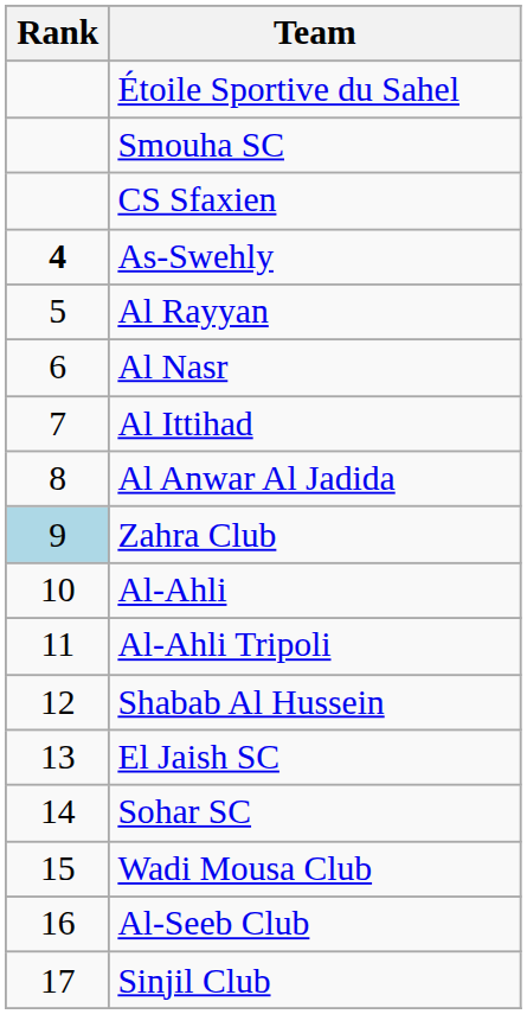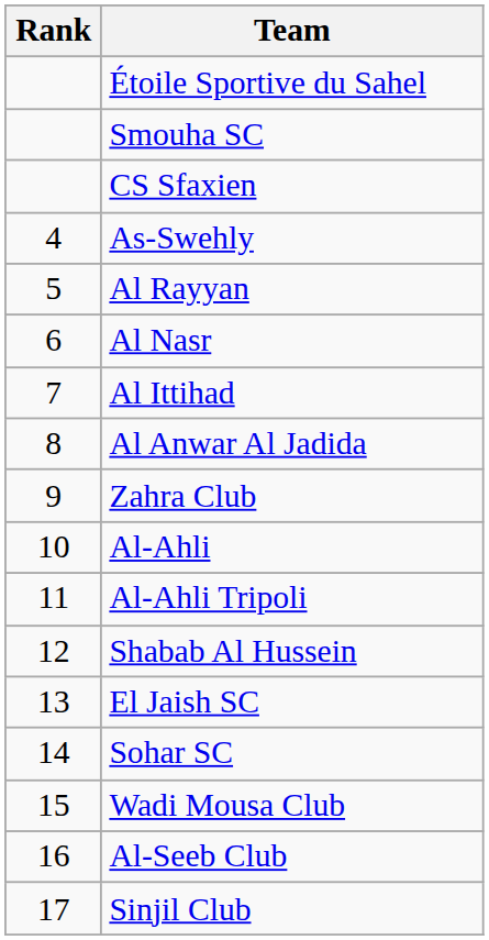As-Swehly | Rank: bold -> normal
Zahra Club | Rank: lightblue background -> no background
